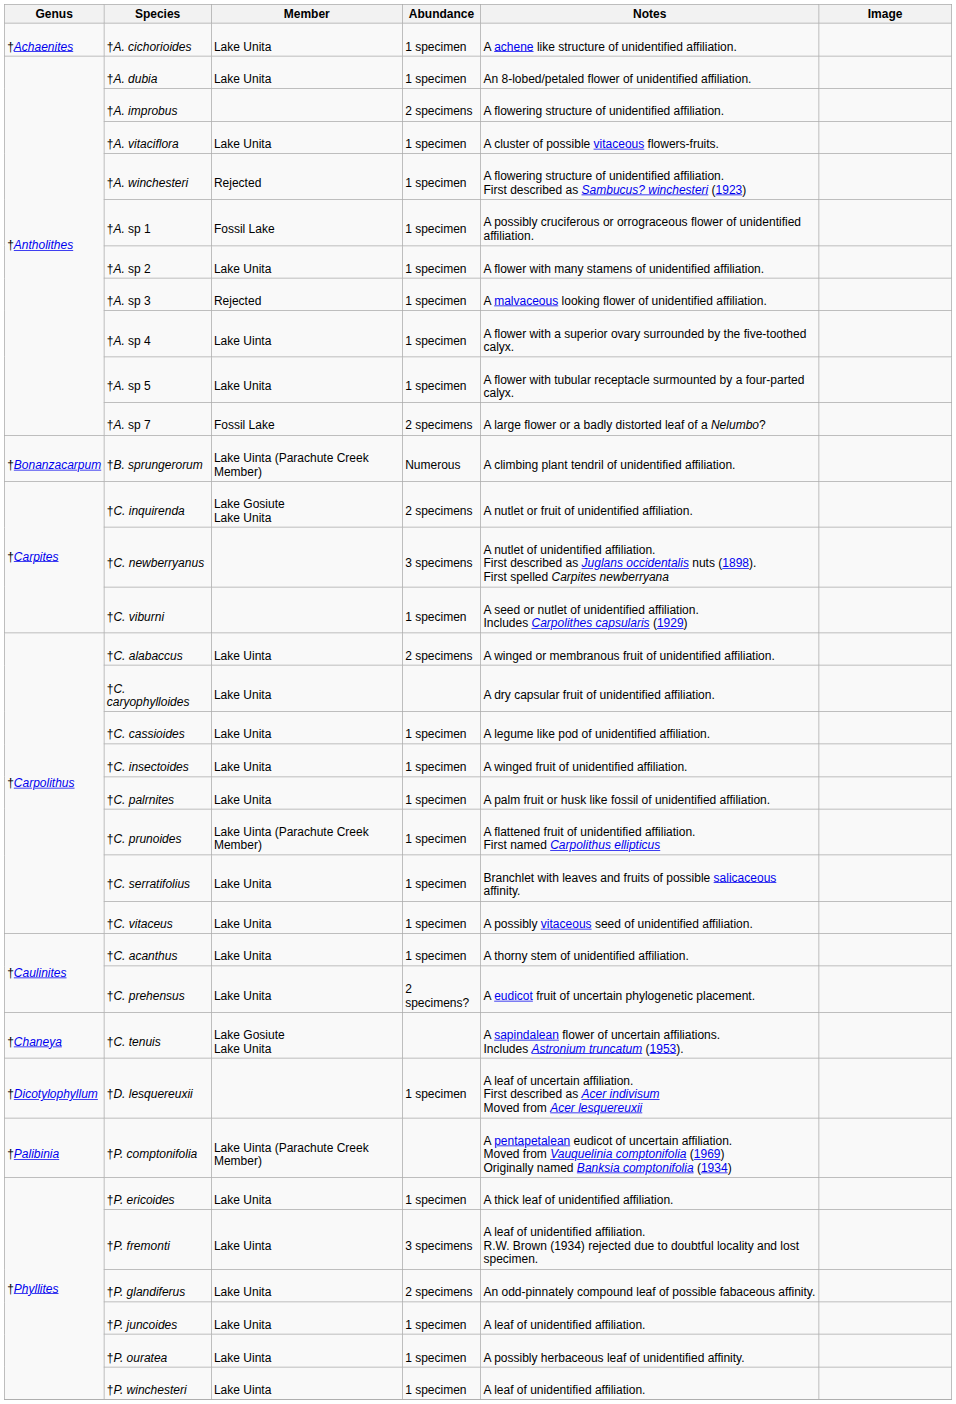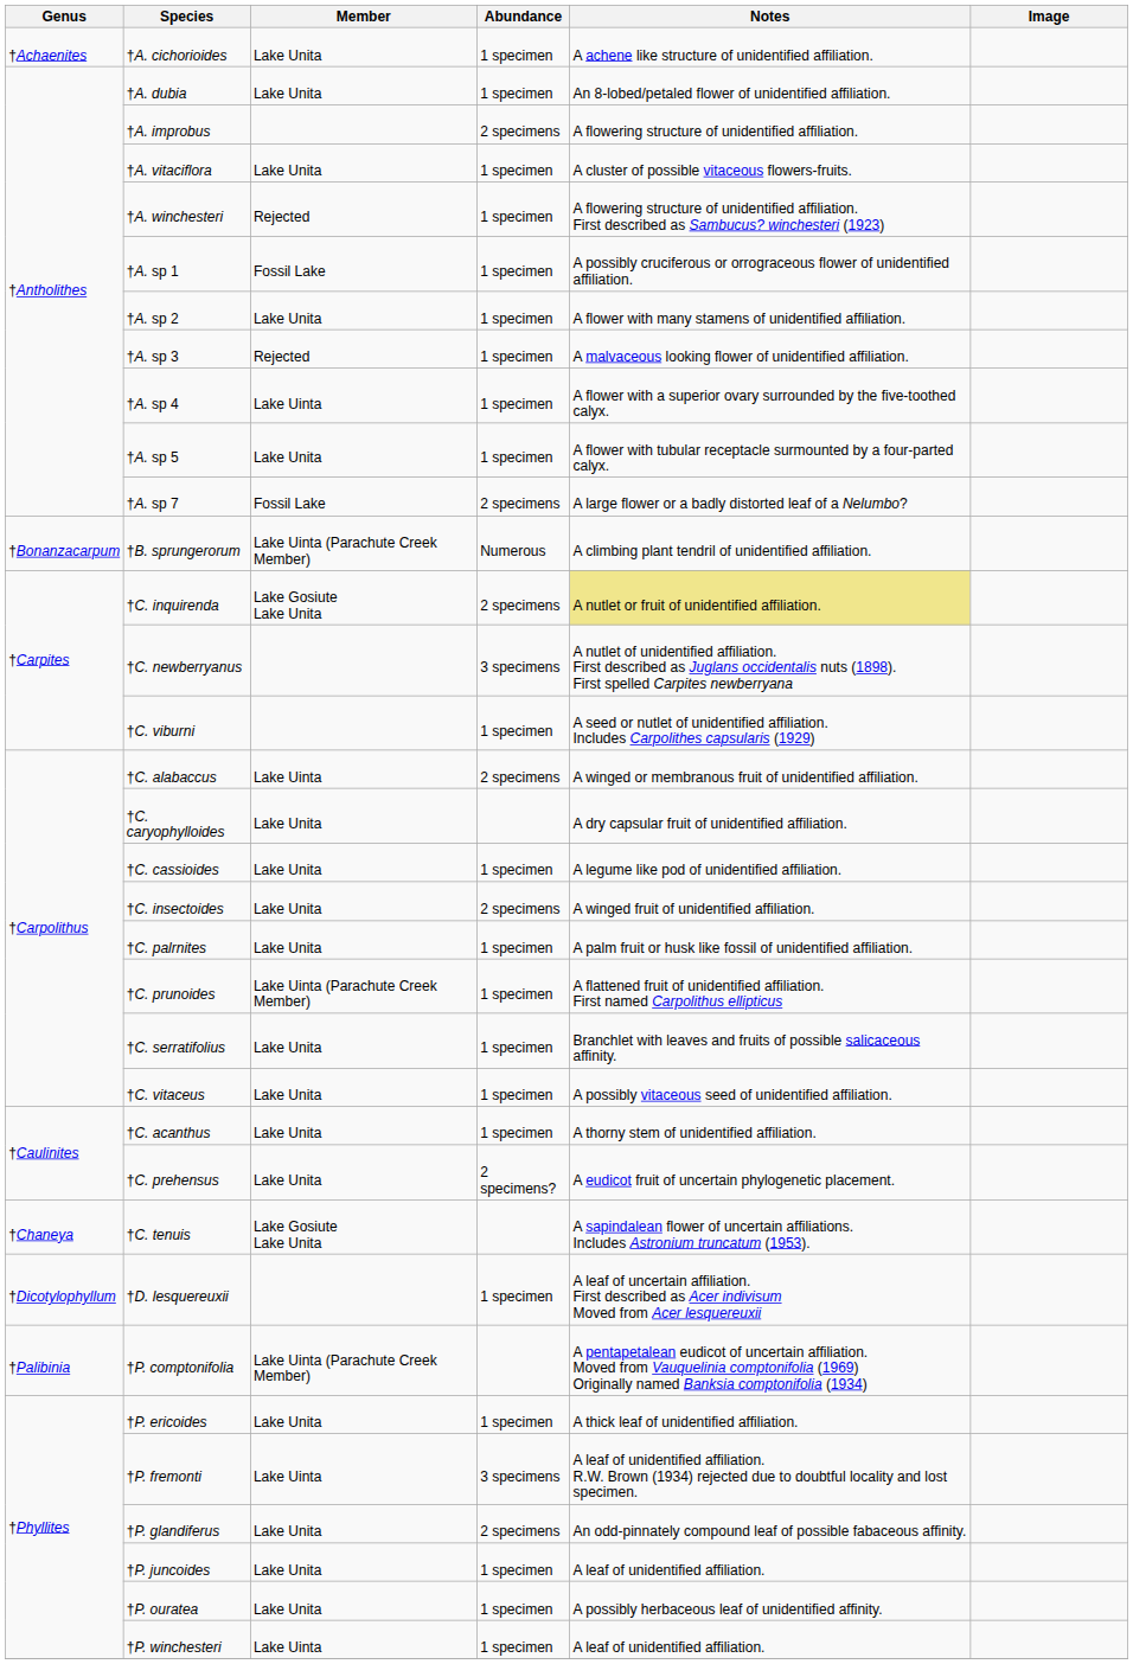†C. inquirenda | Notes: no background -> khaki background
†C. insectoides | Abundance: 1 specimen -> 2 specimens
†P. ouratea | Member: Lake Uinta -> Lake Unita
